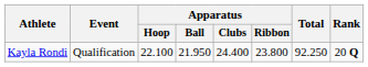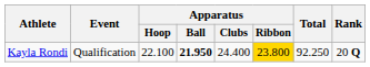Kayla Rondi | Apparatus / Ball: normal -> bold
Kayla Rondi | Apparatus / Ribbon: no background -> gold background
